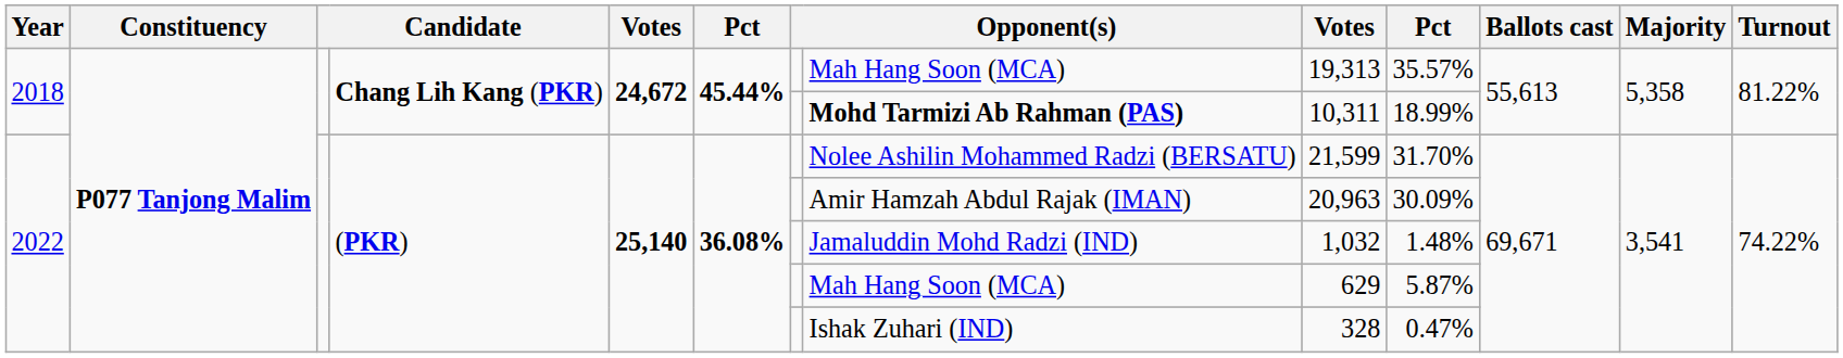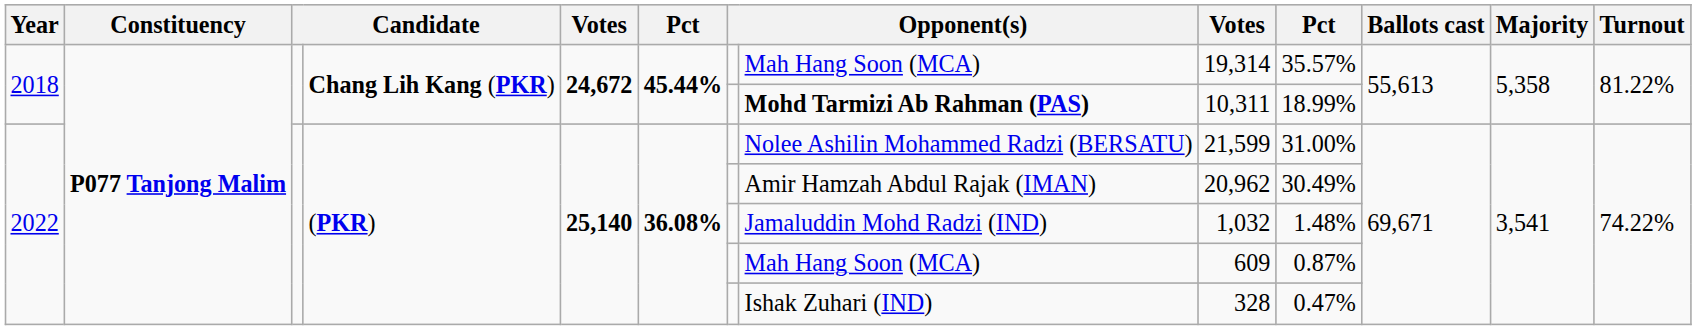row 2 | column 9: 19,313 -> 19,314
row 4 | column 10: 31.70% -> 31.00%
row 5 | column 9: 20,963 -> 20,962
row 5 | column 10: 30.09% -> 30.49%
row 7 | column 9: 629 -> 609
row 7 | column 10: 5.87% -> 0.87%
